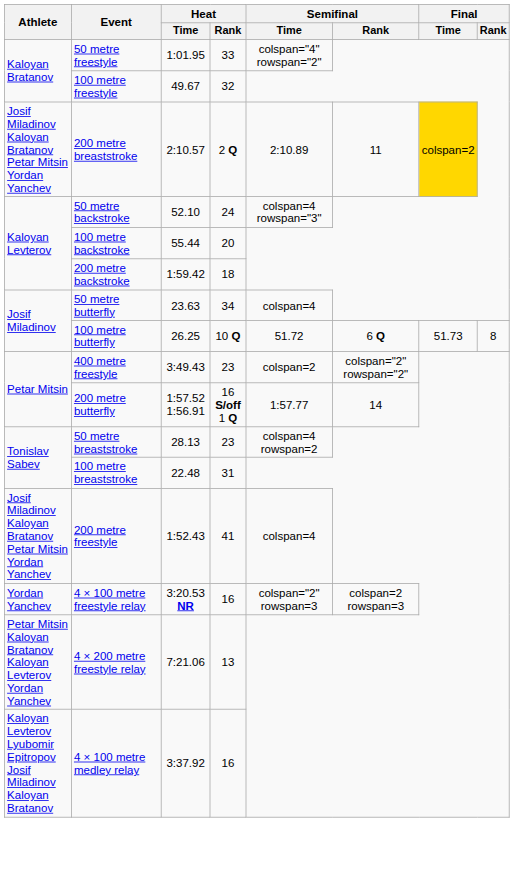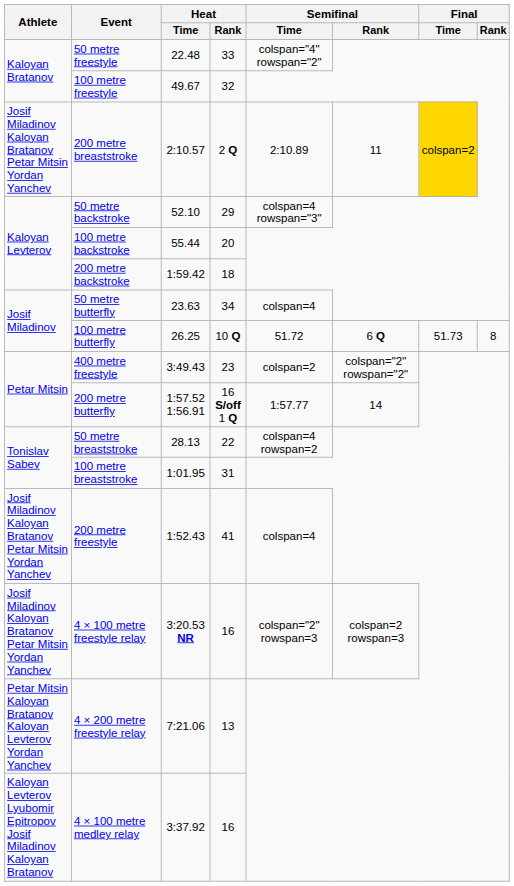50 metre freestyle | Heat / Time: 1:01.95 -> 22.48
50 metre backstroke | Heat / Rank: 24 -> 29
50 metre breaststroke | Heat / Rank: 23 -> 22
100 metre breaststroke | Heat / Time: 22.48 -> 1:01.95
4 × 100 metre freestyle relay | Athlete: Yordan Yanchev -> Josif Miladinov Kaloyan Bratanov Petar Mitsin Yordan Yanchev
